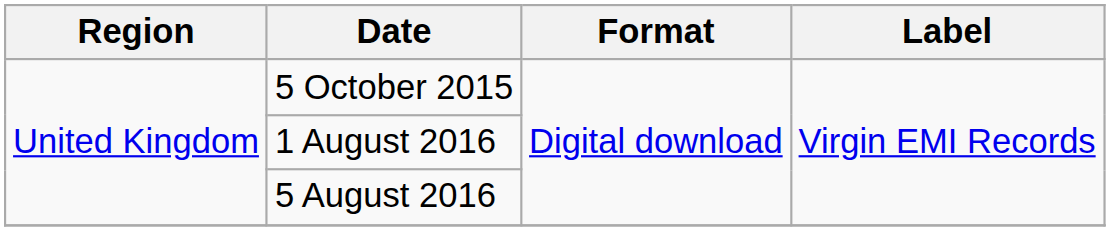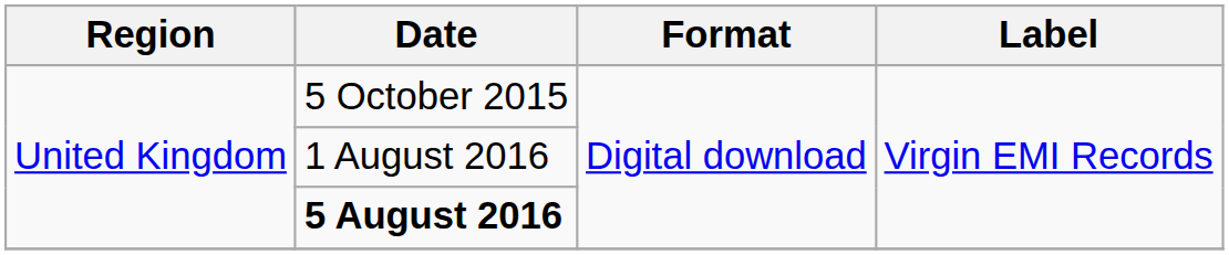5 August 2016 | Date: normal -> bold
